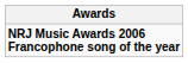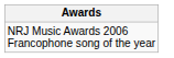row 2 | column 1: bold -> normal
